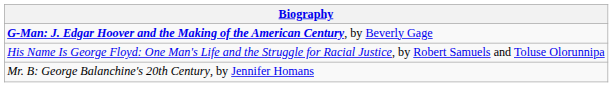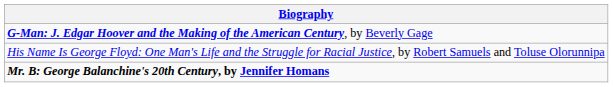row 4 | column 1: normal -> bold
